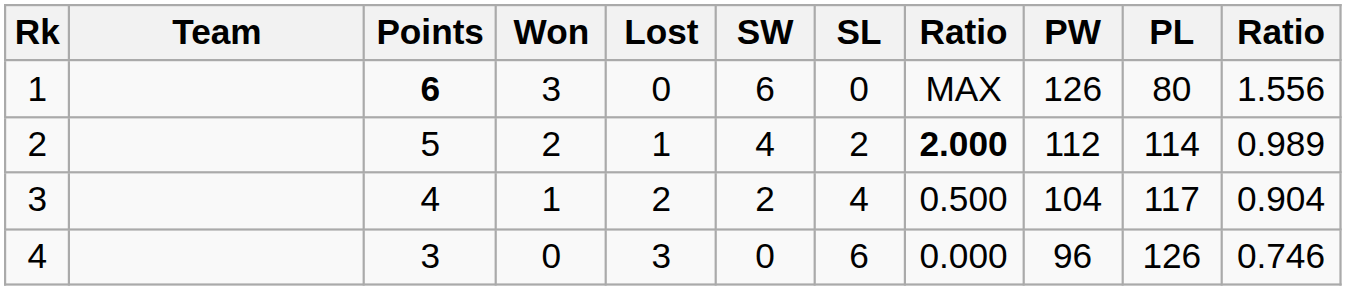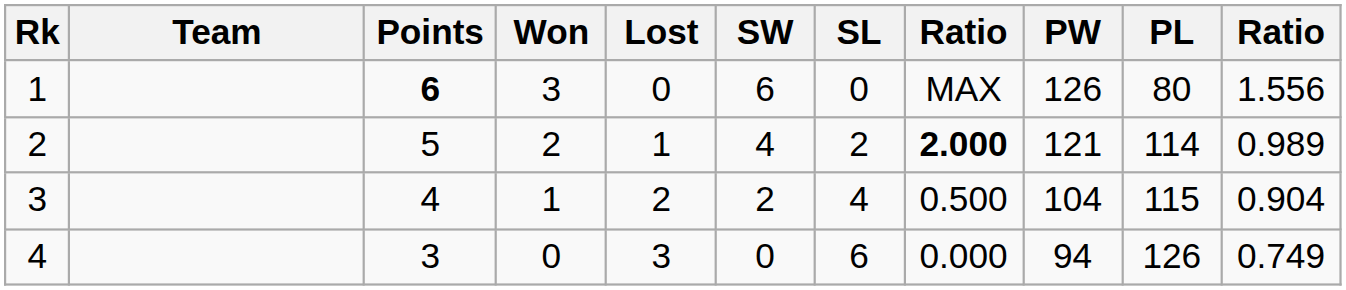row 3 | PW: 112 -> 121
row 4 | PL: 117 -> 115
row 5 | PW: 96 -> 94
row 5 | column 11: 0.746 -> 0.749
